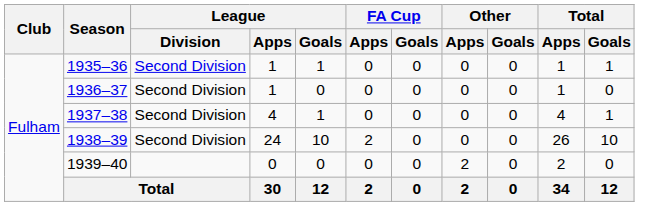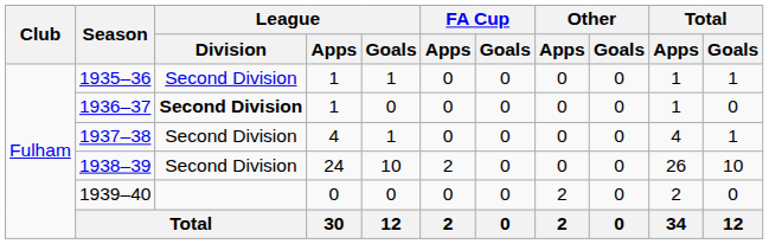1936–37 | League / Division: normal -> bold
